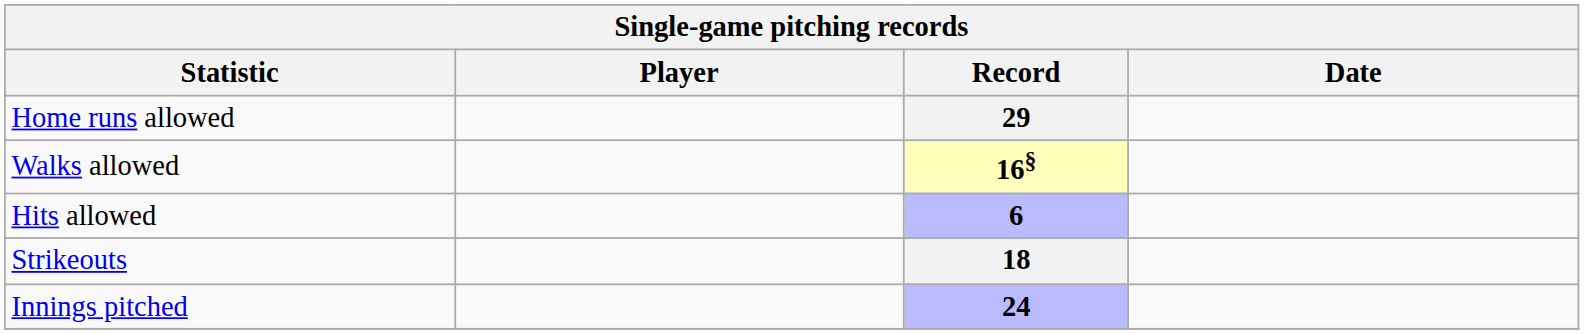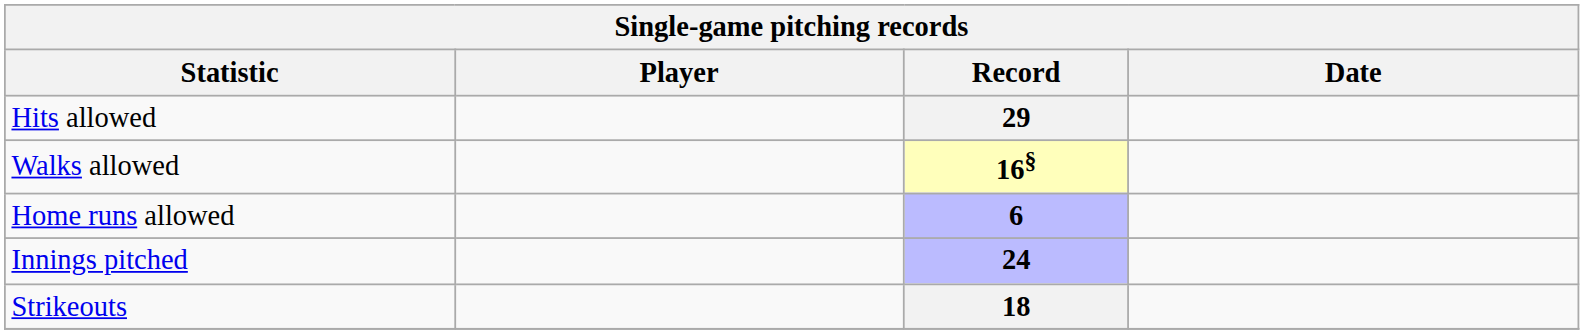29 | Statistic: Home runs allowed -> Hits allowed
6 | Statistic: Hits allowed -> Home runs allowed
rows swapped: 24 <-> 18
